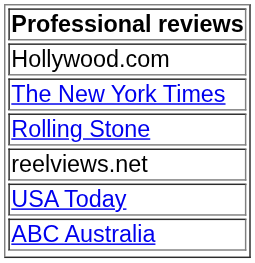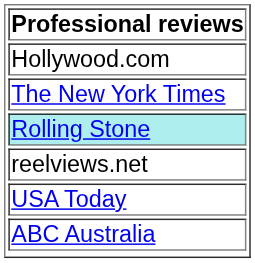row 4 | column 1: no background -> paleturquoise background
